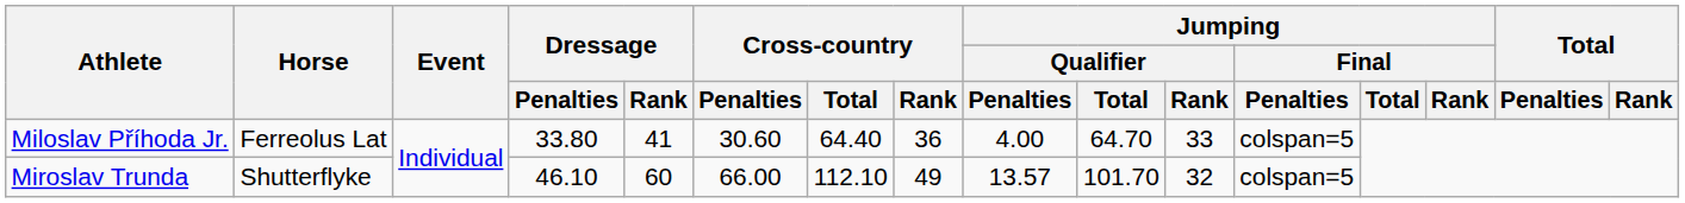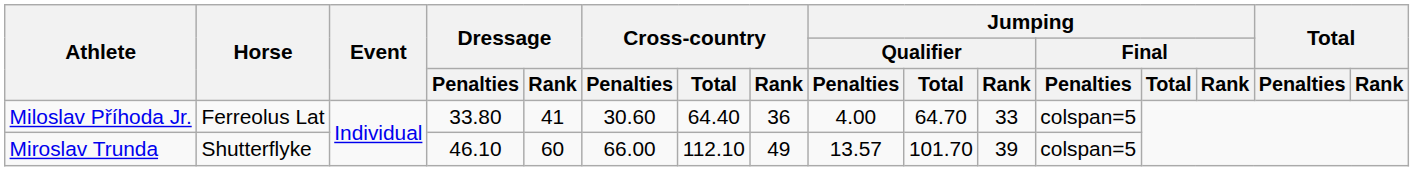Miroslav Trunda | Jumping / Qualifier / Rank: 32 -> 39
